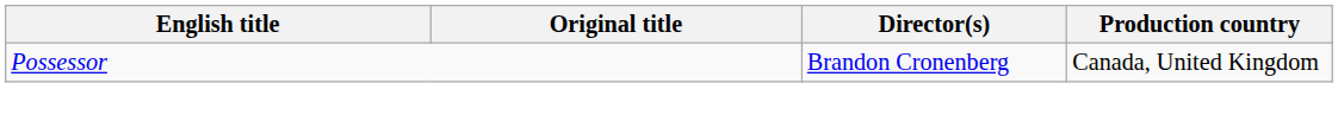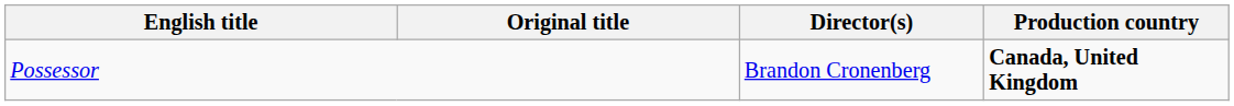Possessor | Production country: normal -> bold
